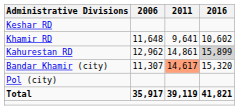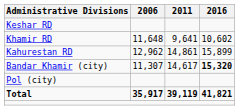Kahurestan RD | 2016: lightgrey background -> no background
Bandar Khamir (city) | 2011: lightsalmon background -> no background
Bandar Khamir (city) | 2016: normal -> bold
